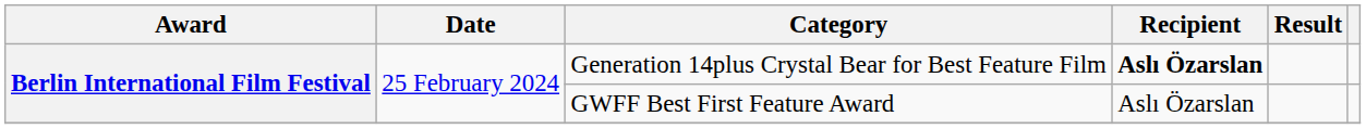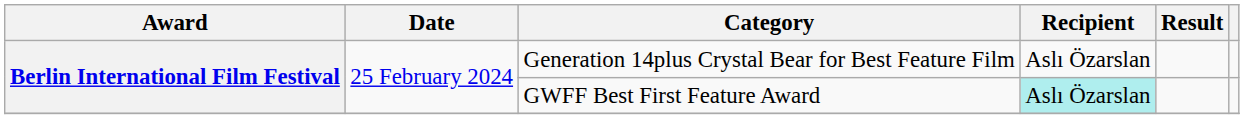Generation 14plus Crystal Bear for Best Feature Film | Recipient: bold -> normal
GWFF Best First Feature Award | Recipient: no background -> paleturquoise background
